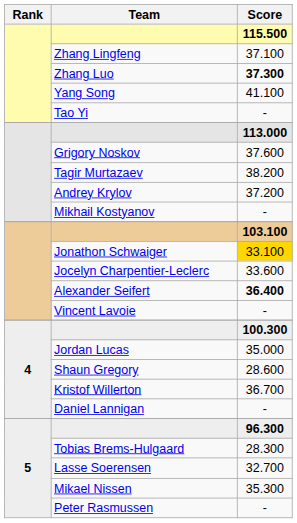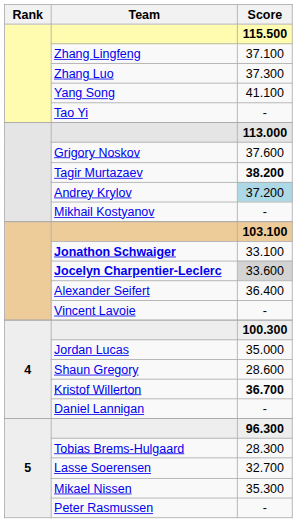Zhang Luo | Score: bold -> normal
Tagir Murtazaev | Score: normal -> bold
Andrey Krylov | Score: no background -> lightblue background
Jonathon Schwaiger | Team: normal -> bold
Jonathon Schwaiger | Score: gold background -> no background
Jocelyn Charpentier-Leclerc | Team: normal -> bold
Jocelyn Charpentier-Leclerc | Score: no background -> lightgrey background
Alexander Seifert | Score: bold -> normal
Kristof Willerton | Score: normal -> bold
